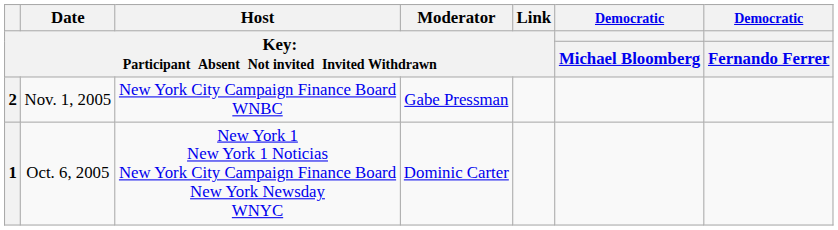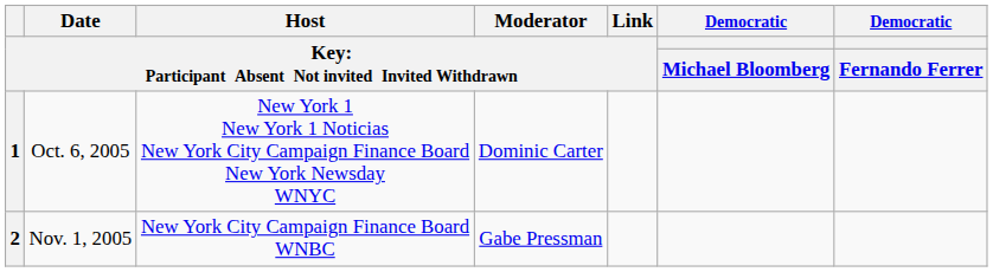rows swapped: 1 <-> 2
